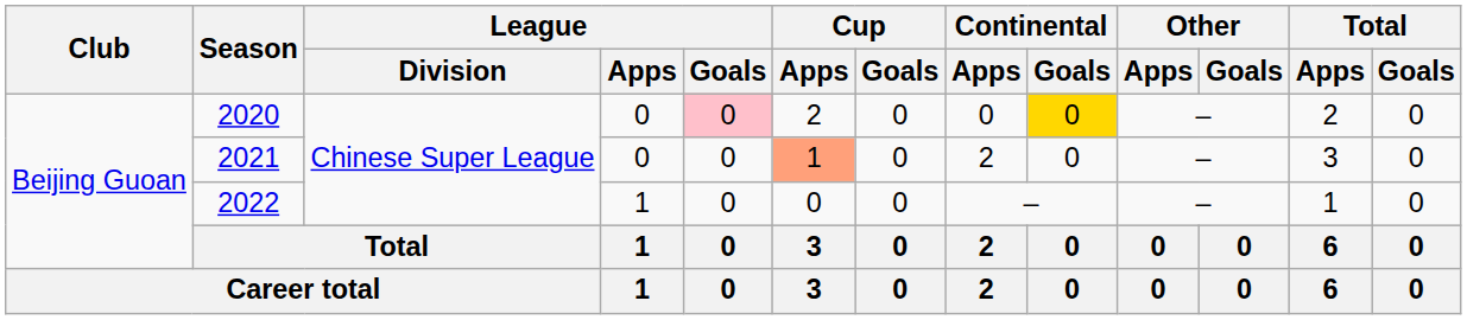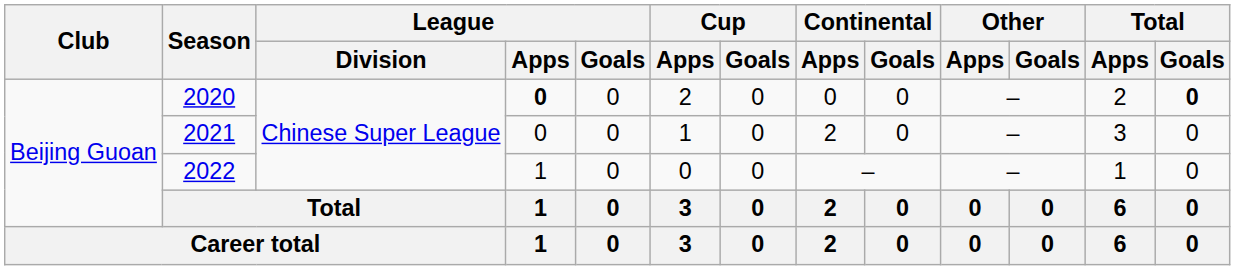2020 | League / Apps: normal -> bold
2020 | League / Goals: pink background -> no background
2020 | Continental / Goals: gold background -> no background
2020 | Total / Goals: normal -> bold
2021 | Cup / Apps: lightsalmon background -> no background
